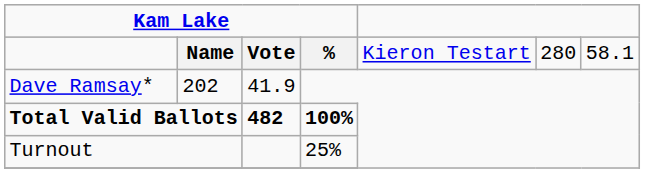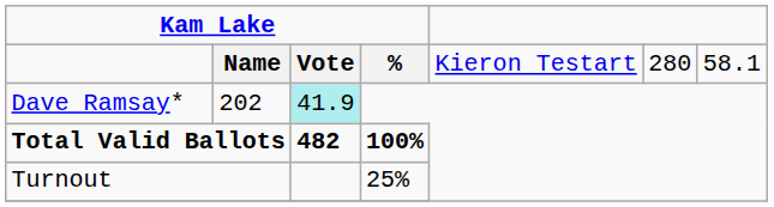Dave Ramsay* | column 3: no background -> paleturquoise background
